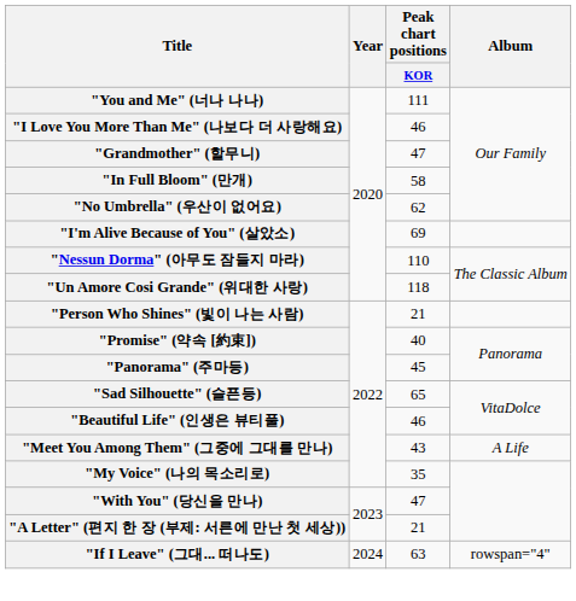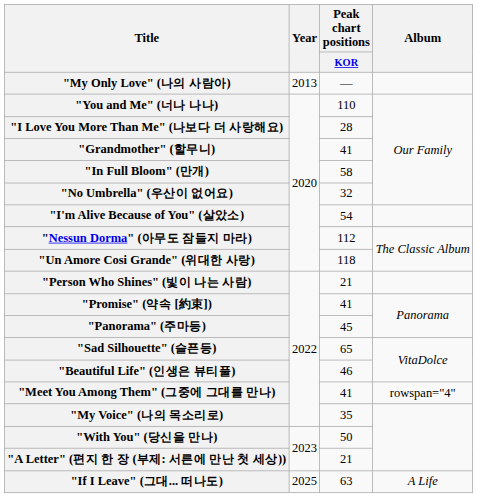+ row: "My Only Love" (나의 사람아) | 2013 | —
"You and Me" (너나 나나) | Peak chart positions / KOR: 111 -> 110
"I Love You More Than Me" (나보다 더 사랑해요) | Peak chart positions / KOR: 46 -> 28
"Grandmother" (할무니) | Peak chart positions / KOR: 47 -> 41
"No Umbrella" (우산이 없어요) | Peak chart positions / KOR: 62 -> 32
"I'm Alive Because of You" (살았소) | Peak chart positions / KOR: 69 -> 54
"Nessun Dorma" (아무도 잠들지 마라) | Peak chart positions / KOR: 110 -> 112
"Promise" (약속 [約束]) | Peak chart positions / KOR: 40 -> 41
"Meet You Among Them" (그중에 그대를 만나) | Peak chart positions / KOR: 43 -> 41
"Meet You Among Them" (그중에 그대를 만나) | Album: A Life -> rowspan="4"
"With You" (당신을 만나) | Peak chart positions / KOR: 47 -> 50
"If I Leave" (그대... 떠나도) | Year: 2024 -> 2025
"If I Leave" (그대... 떠나도) | Album: rowspan="4" -> A Life
